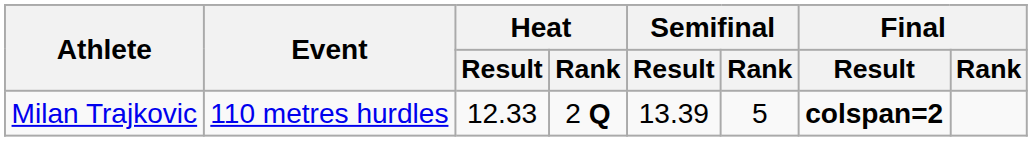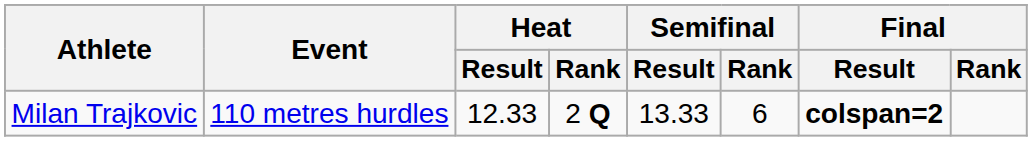Milan Trajkovic | Semifinal / Result: 13.39 -> 13.33
Milan Trajkovic | Semifinal / Rank: 5 -> 6
